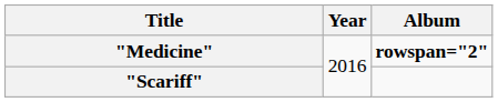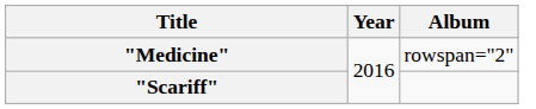"Medicine" | Album: bold -> normal
